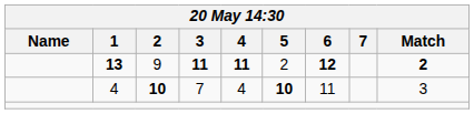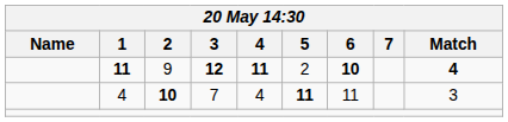row 3 | 1: 13 -> 11
row 3 | 3: 11 -> 12
row 3 | 6: 12 -> 10
row 3 | Match: 2 -> 4
row 4 | 5: 10 -> 11
